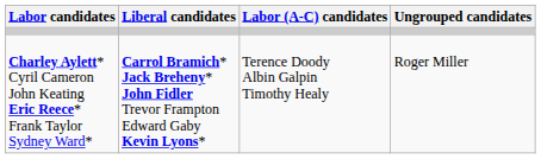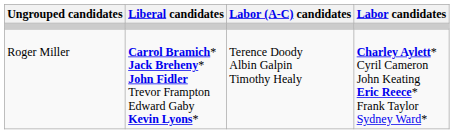columns swapped: Labor candidates <-> Ungrouped candidates
